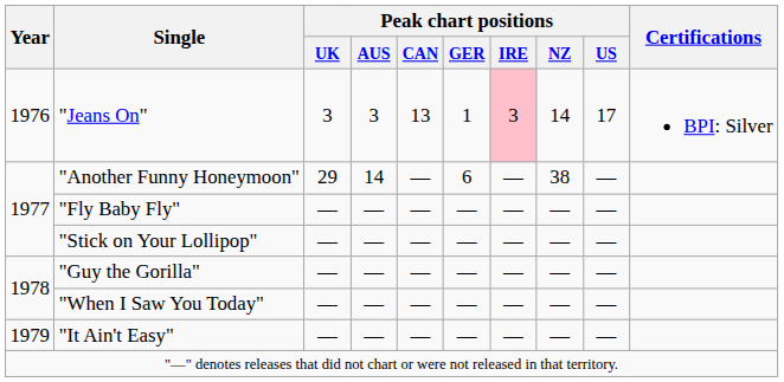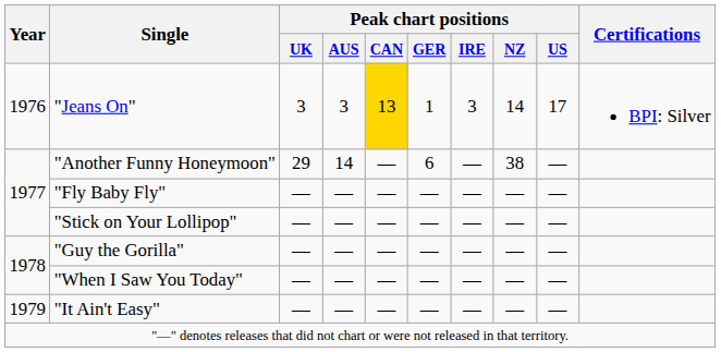"Jeans On" | Peak chart positions / CAN: no background -> gold background
"Jeans On" | Peak chart positions / IRE: pink background -> no background
